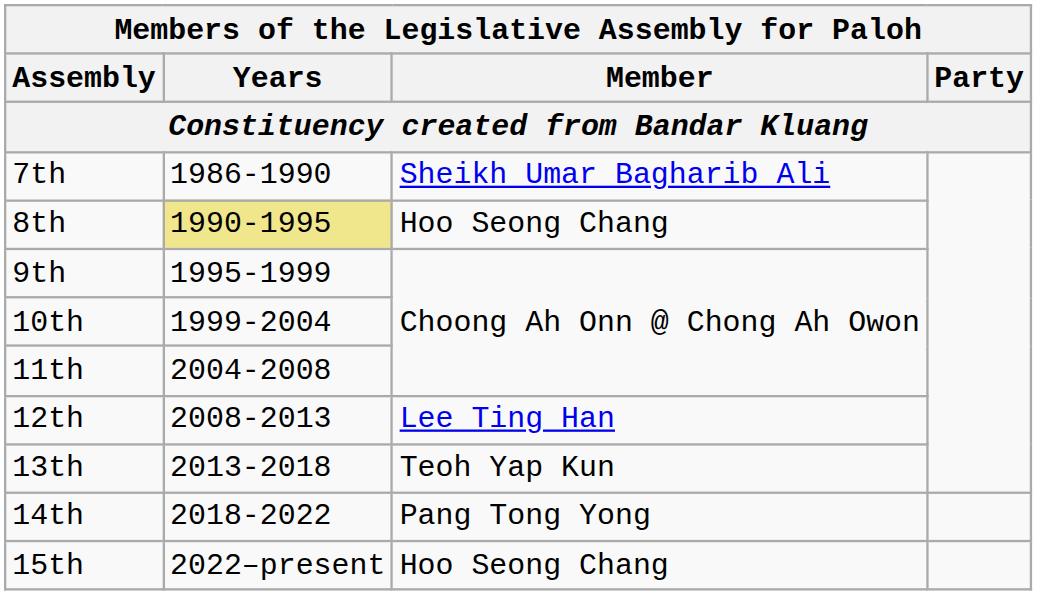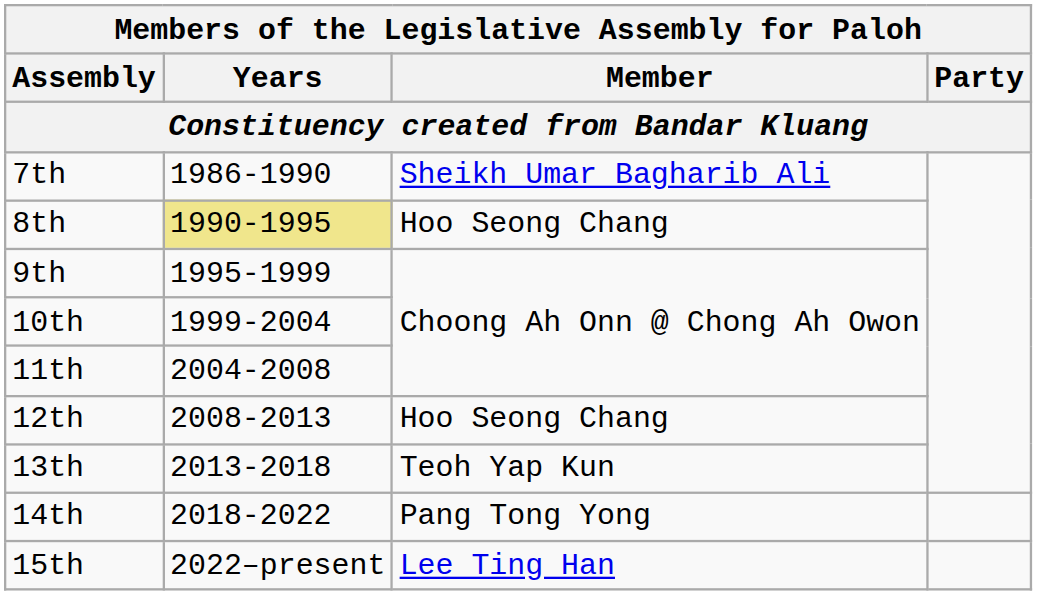12th | Member: Lee Ting Han -> Hoo Seong Chang
15th | Member: Hoo Seong Chang -> Lee Ting Han
